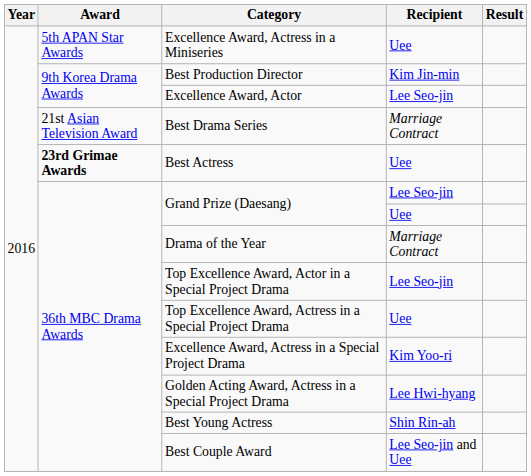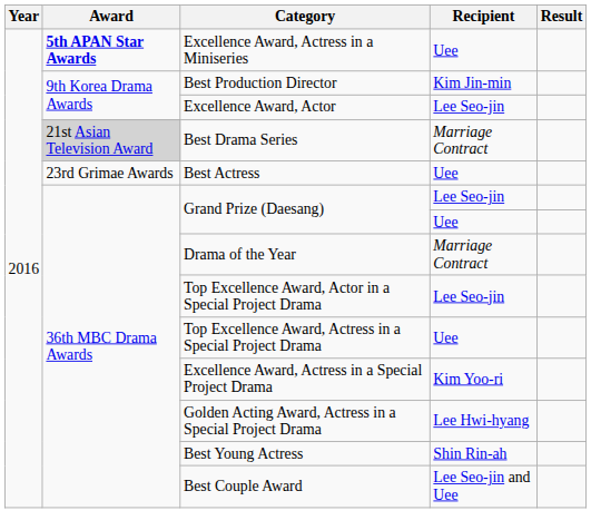Excellence Award, Actress in a Miniseries | Award: normal -> bold
Best Drama Series | Award: no background -> lightgrey background
Best Actress | Award: bold -> normal
